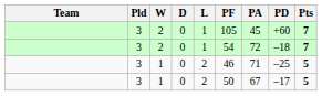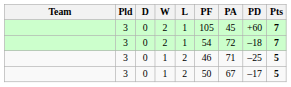columns swapped: W <-> D
